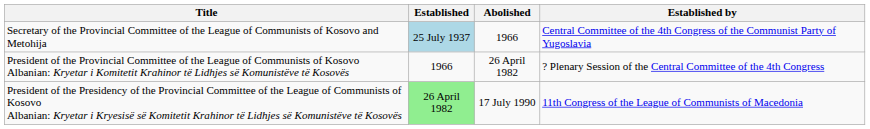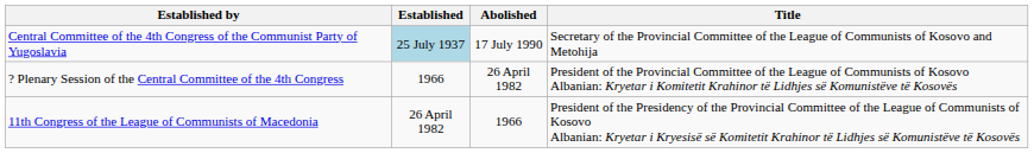columns swapped: Title <-> Established by
row 2 | Abolished: 1966 -> 17 July 1990
row 4 | Established: lightgreen background -> no background
row 4 | Abolished: 17 July 1990 -> 1966
